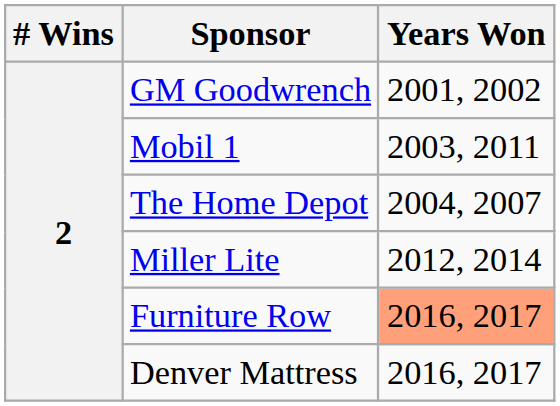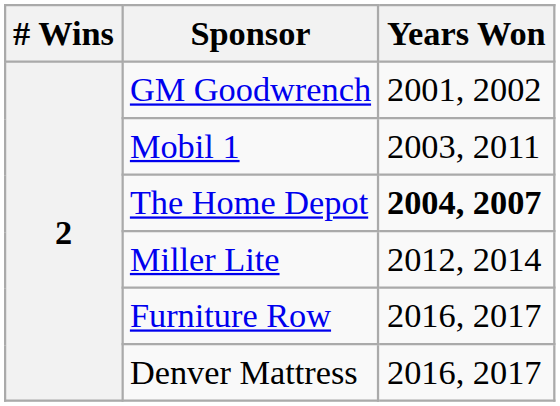The Home Depot | Years Won: normal -> bold
Furniture Row | Years Won: lightsalmon background -> no background
